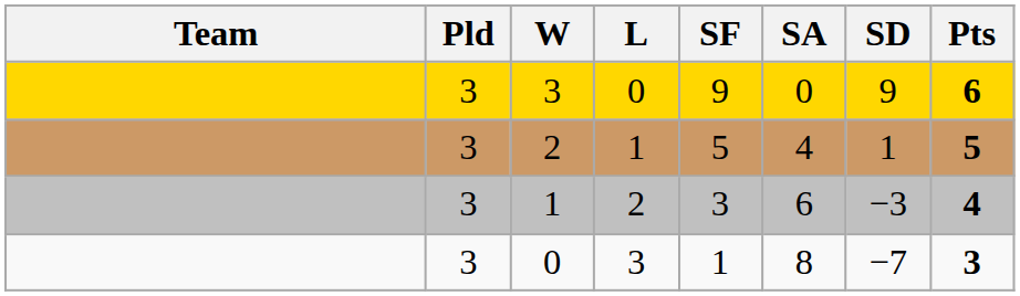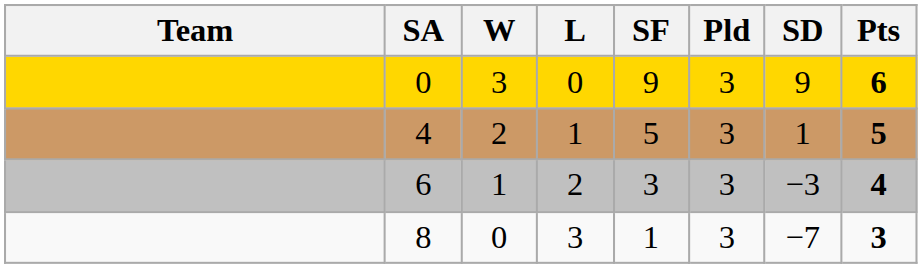columns swapped: Pld <-> SA
